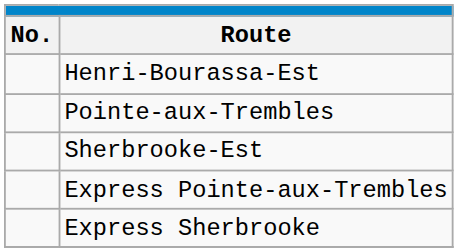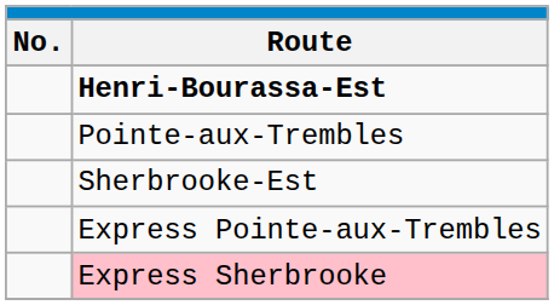Henri-Bourassa-Est | Route: normal -> bold
Express Sherbrooke | Route: no background -> pink background
